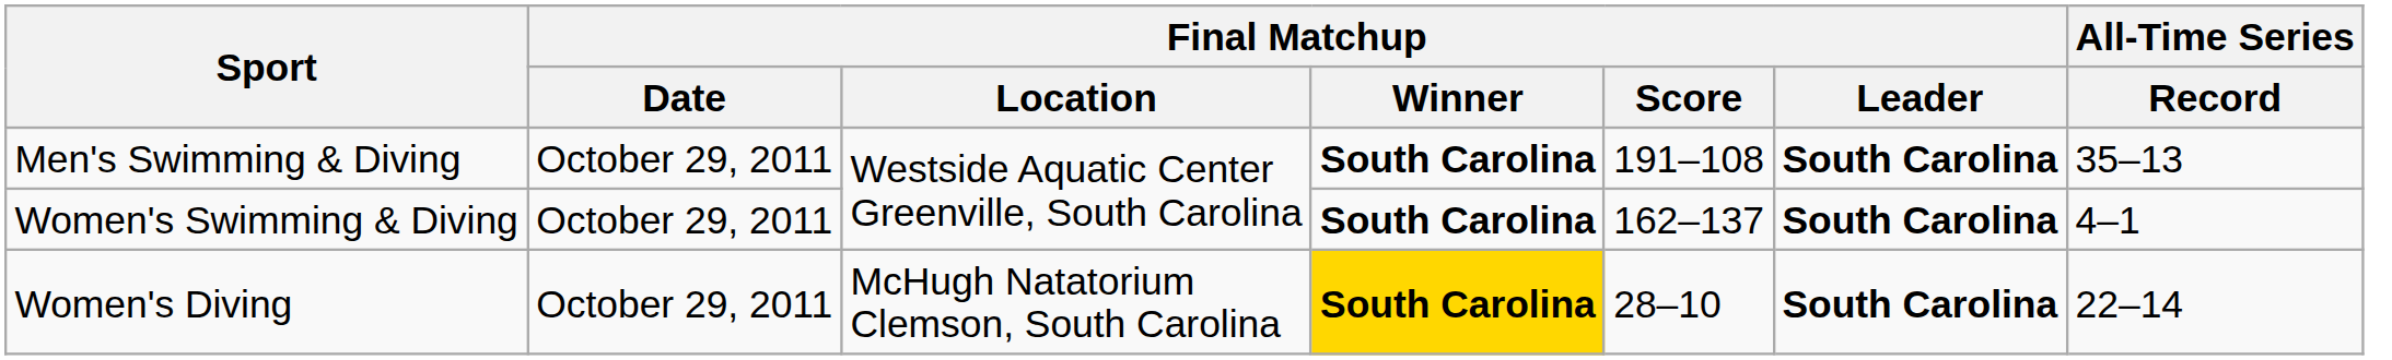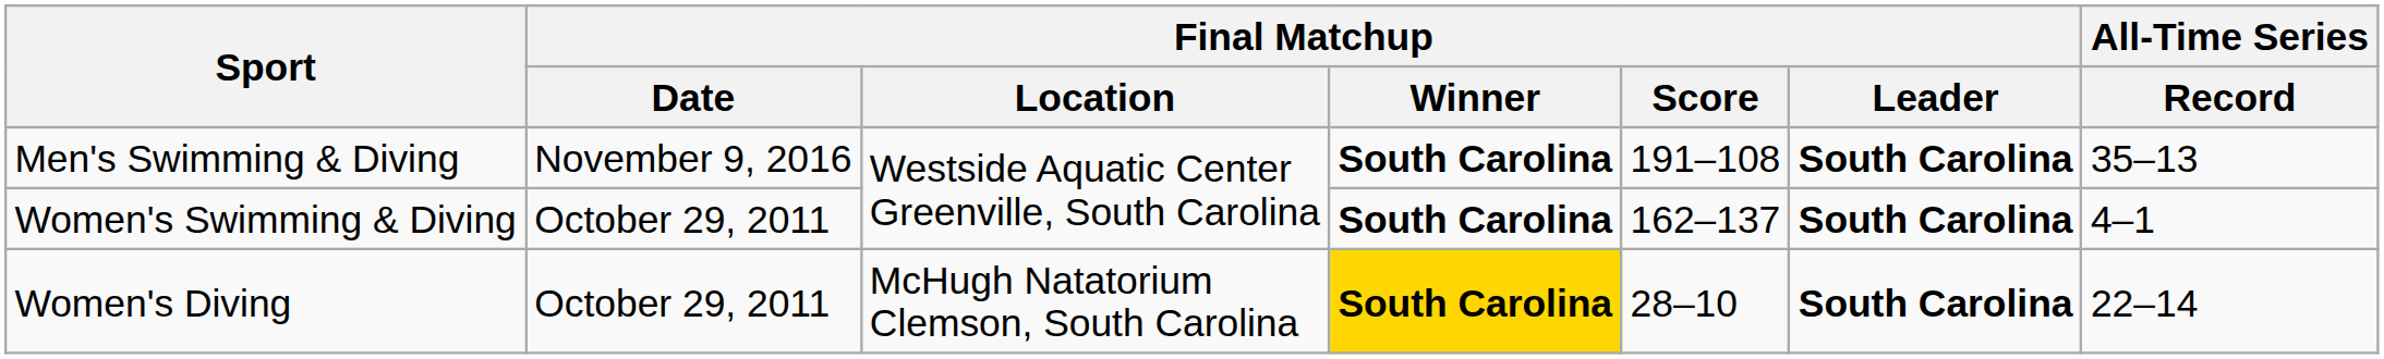Men's Swimming & Diving | Final Matchup / Date: October 29, 2011 -> November 9, 2016
